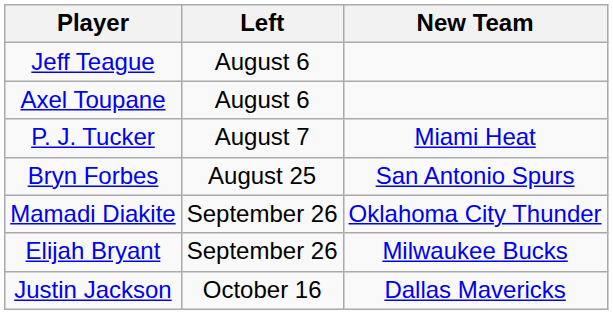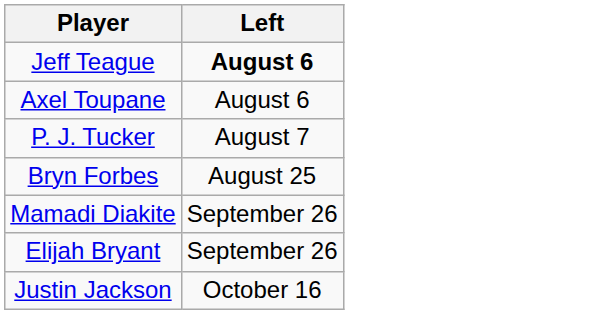- column: New Team | Miami Heat | San Antonio Spurs | Oklahoma City Thunder | Milwaukee Bucks | Dallas Mavericks
Jeff Teague | Left: normal -> bold
